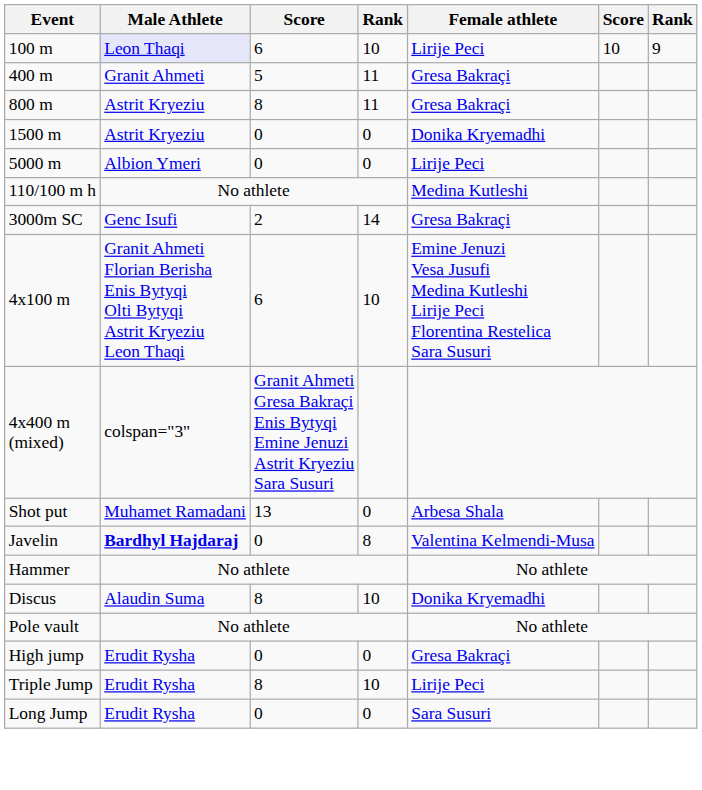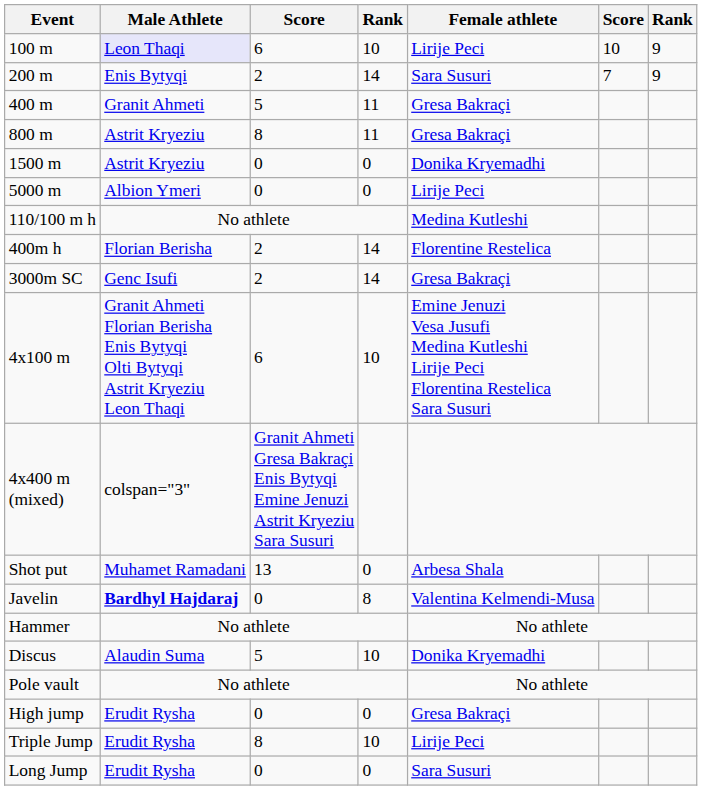+ row: 200 m | Enis Bytyqi | 2 | 14 | Sara Susuri | 7 | 9
+ row: 400m h | Florian Berisha | 2 | 14 | Florentine Restelica
Discus | column 3: 8 -> 5
